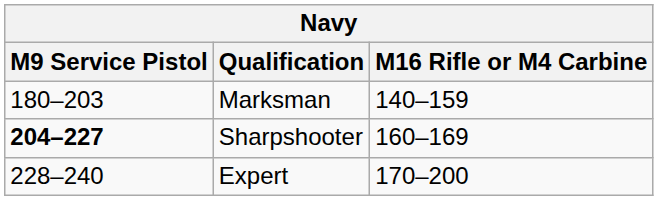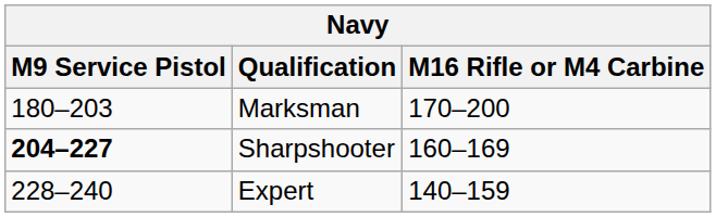Marksman | M16 Rifle or M4 Carbine: 140–159 -> 170–200
Expert | M16 Rifle or M4 Carbine: 170–200 -> 140–159
